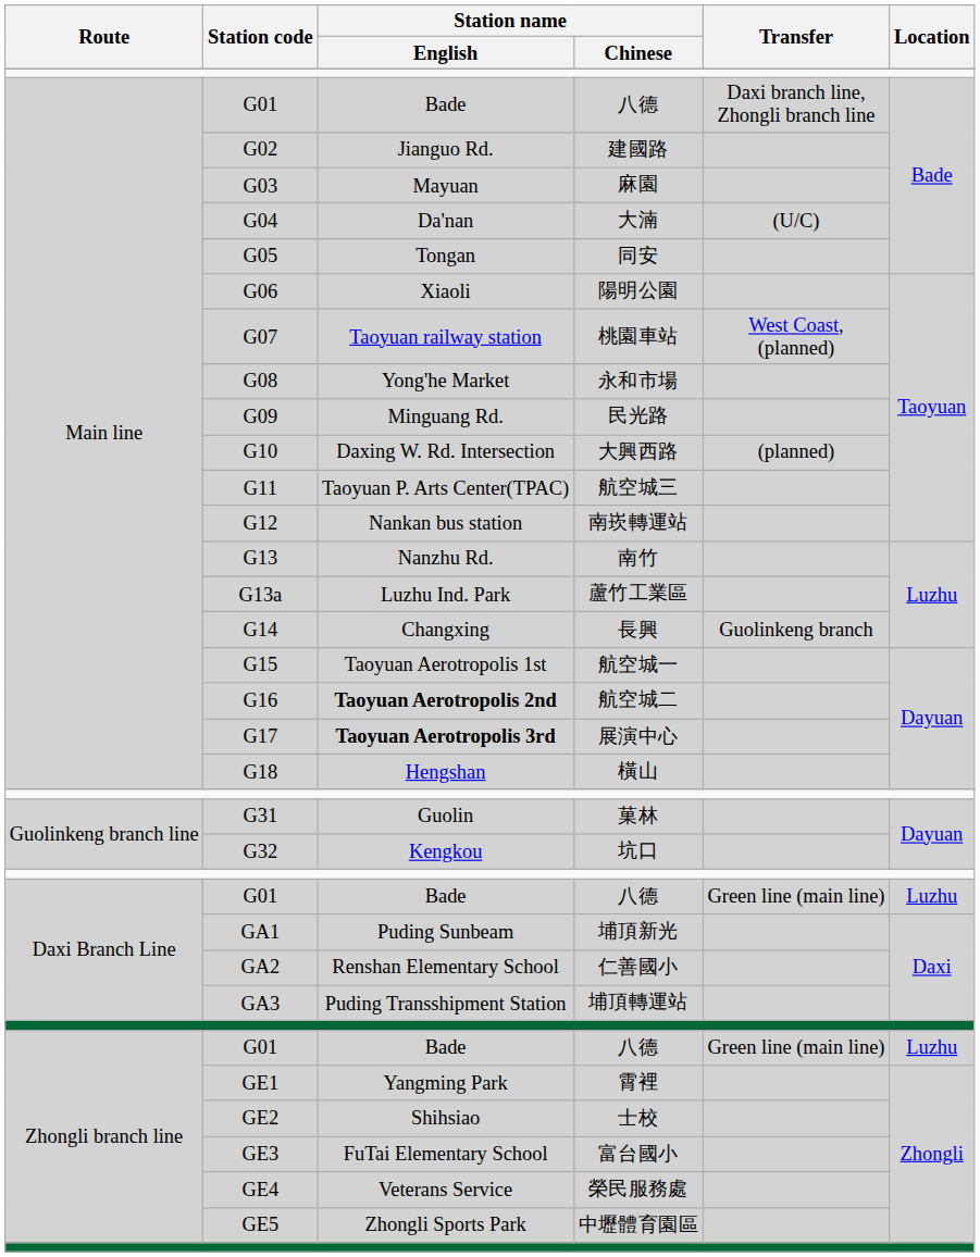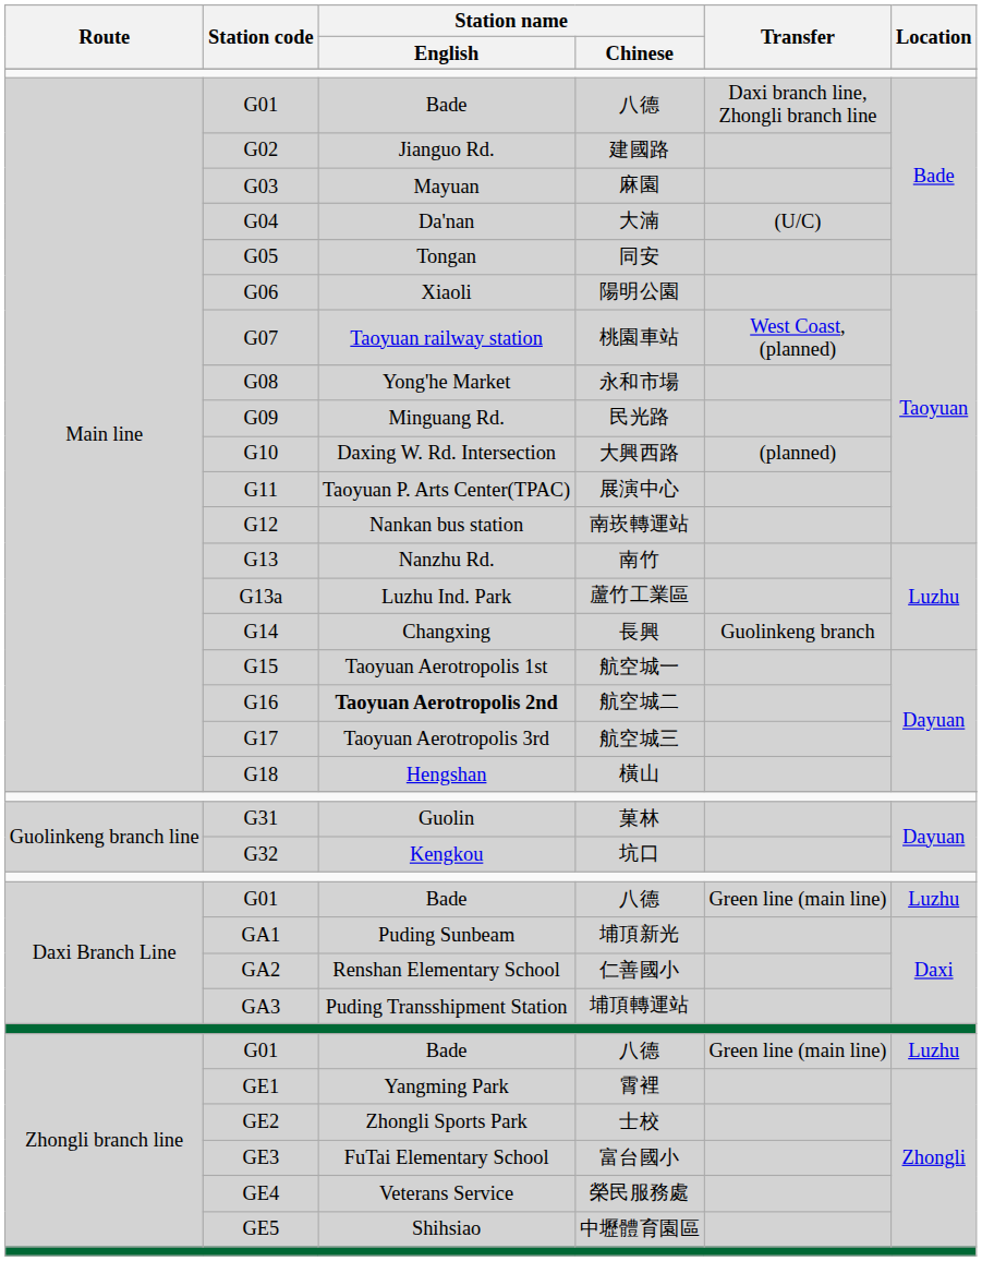G11 | Station name / Chinese: 航空城三 -> 展演中心
G17 | Station name / English: bold -> normal
G17 | Station name / Chinese: 展演中心 -> 航空城三
GE2 | Station name / English: Shihsiao -> Zhongli Sports Park
GE5 | Station name / English: Zhongli Sports Park -> Shihsiao
